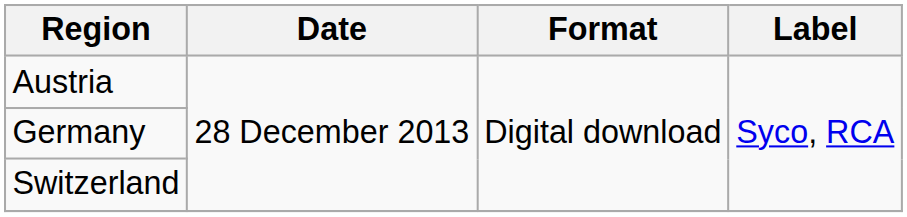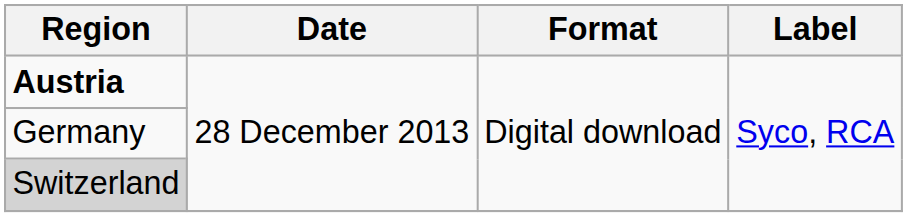Austria | Region: normal -> bold
Switzerland | Region: no background -> lightgrey background
